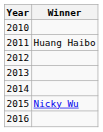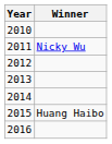2011 | Winner: Huang Haibo -> Nicky Wu
2015 | Winner: Nicky Wu -> Huang Haibo
